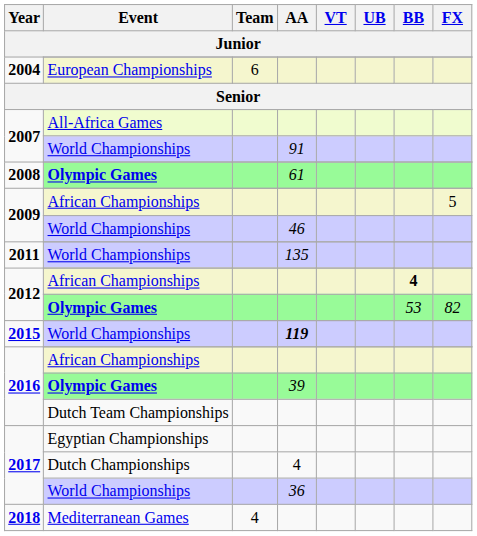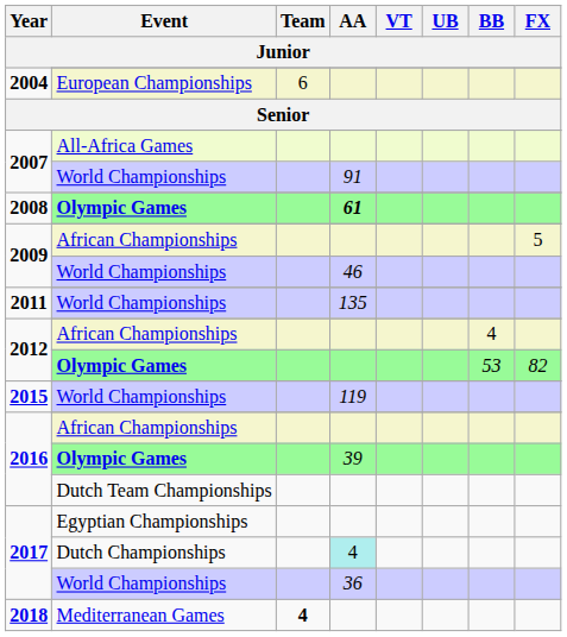2008 / Olympic Games | AA: normal -> bold
2012 / African Championships | BB: bold -> normal
2015 / World Championships | AA: bold -> normal
2017 / Dutch Championships | AA: no background -> paleturquoise background
2018 | Team: normal -> bold
